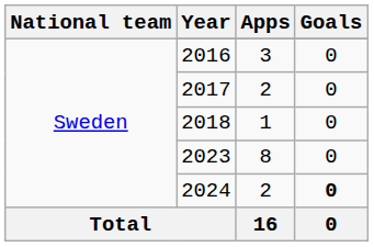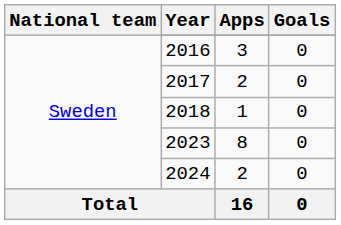2024 | Goals: bold -> normal
